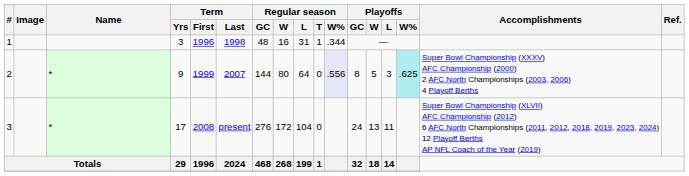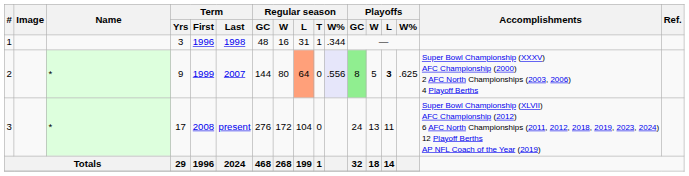2 | Regular season / L: no background -> lightsalmon background
2 | Playoffs / GC: no background -> lightgreen background
2 | Playoffs / L: normal -> bold
2 | Playoffs / W%: paleturquoise background -> no background
